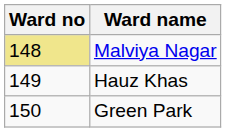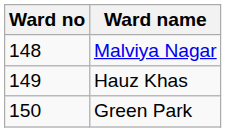Malviya Nagar | Ward no: khaki background -> no background
